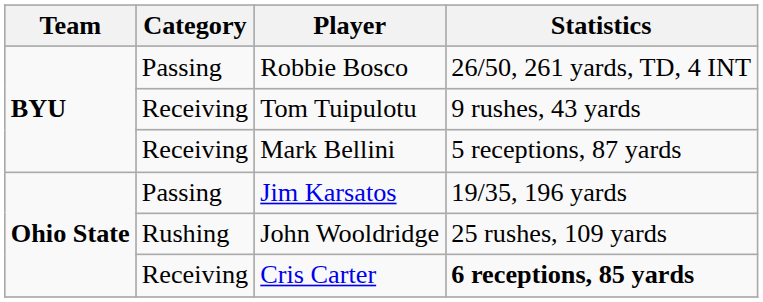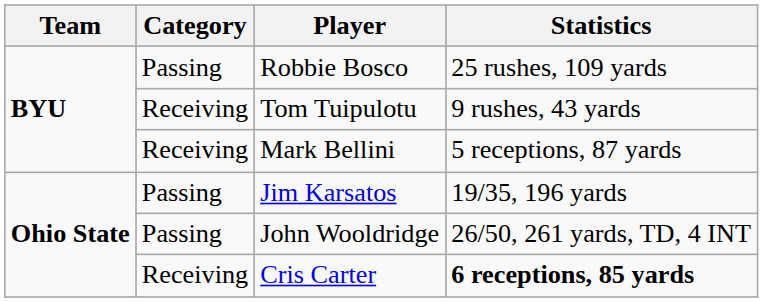Robbie Bosco | Statistics: 26/50, 261 yards, TD, 4 INT -> 25 rushes, 109 yards
John Wooldridge | Category: Rushing -> Passing
John Wooldridge | Statistics: 25 rushes, 109 yards -> 26/50, 261 yards, TD, 4 INT
